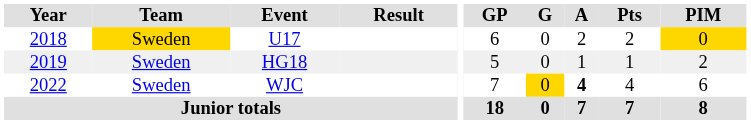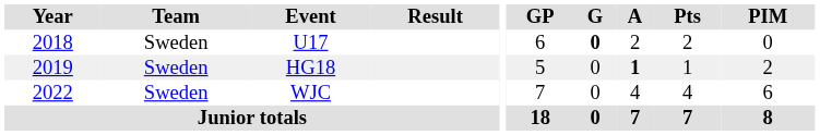U17 | Team: gold background -> no background
U17 | G: normal -> bold
U17 | PIM: gold background -> no background
HG18 | A: normal -> bold
WJC | G: gold background -> no background
WJC | A: bold -> normal
